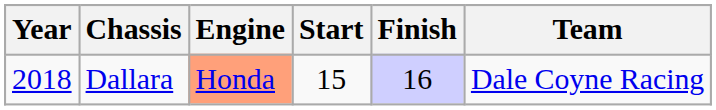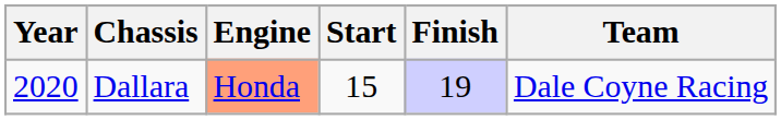Dallara | Year: 2018 -> 2020
Dallara | Finish: 16 -> 19
